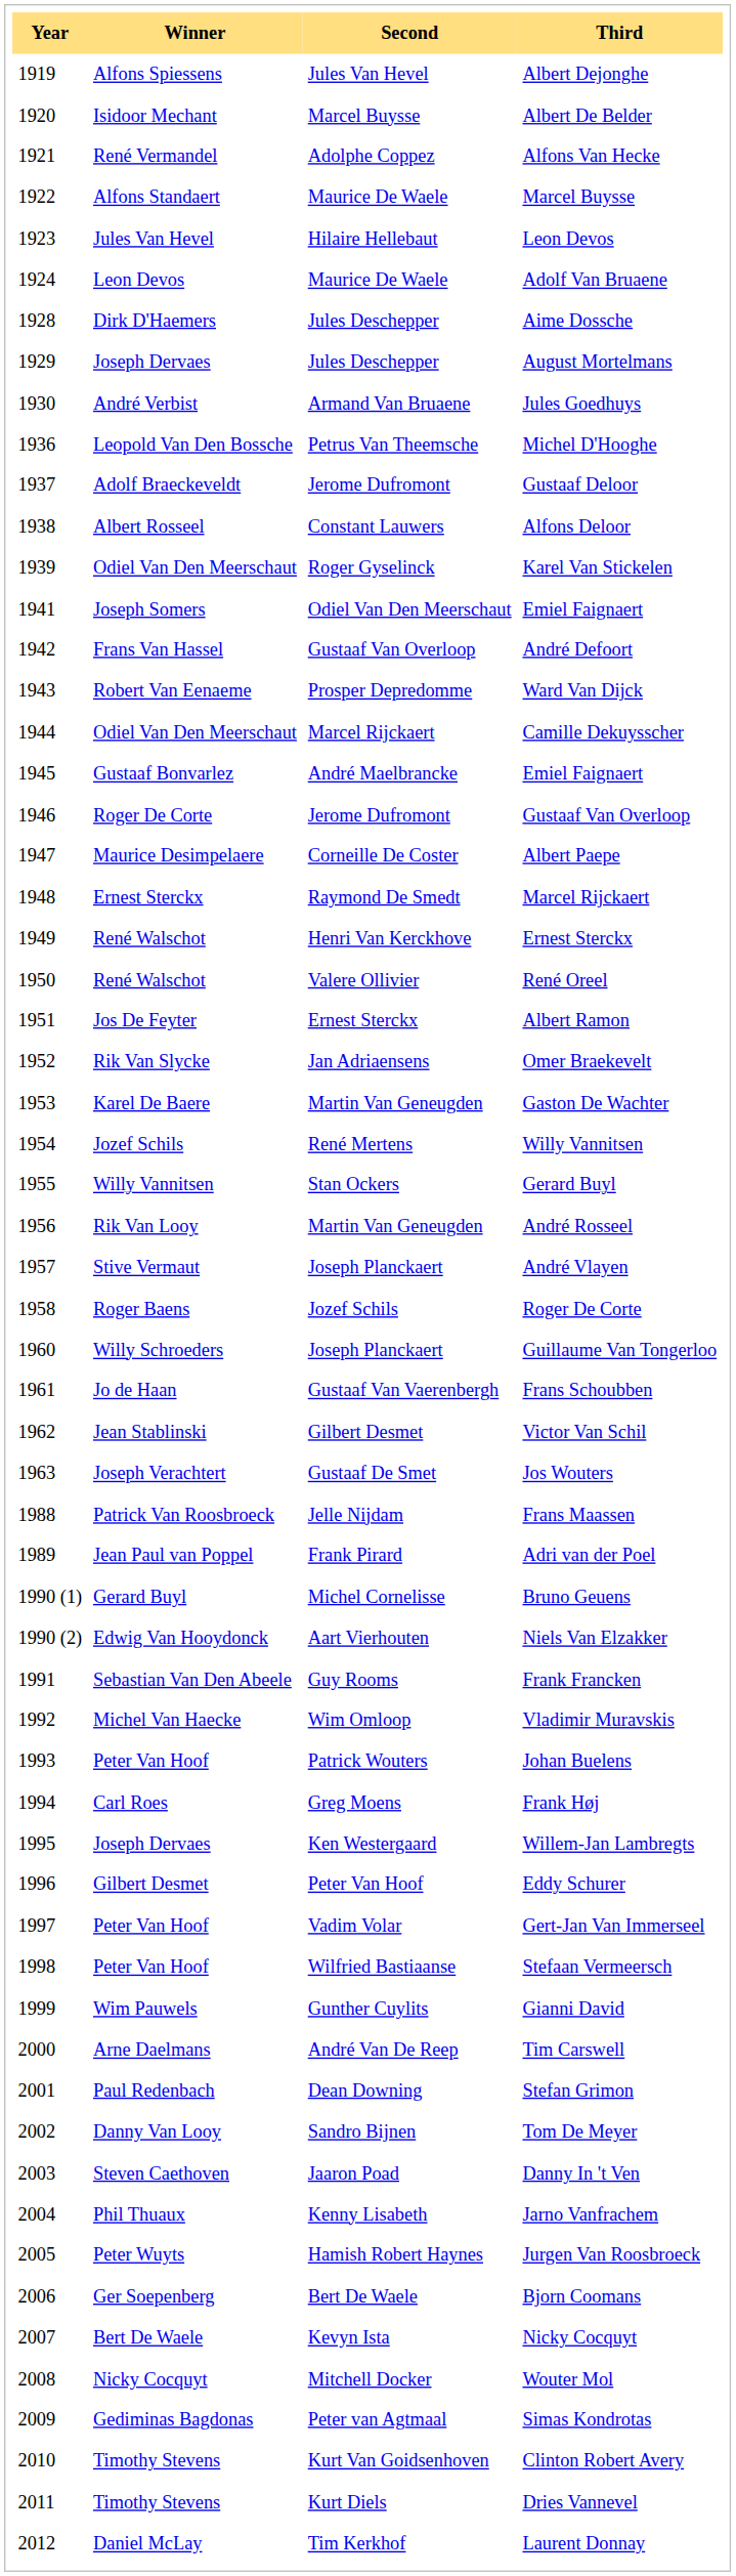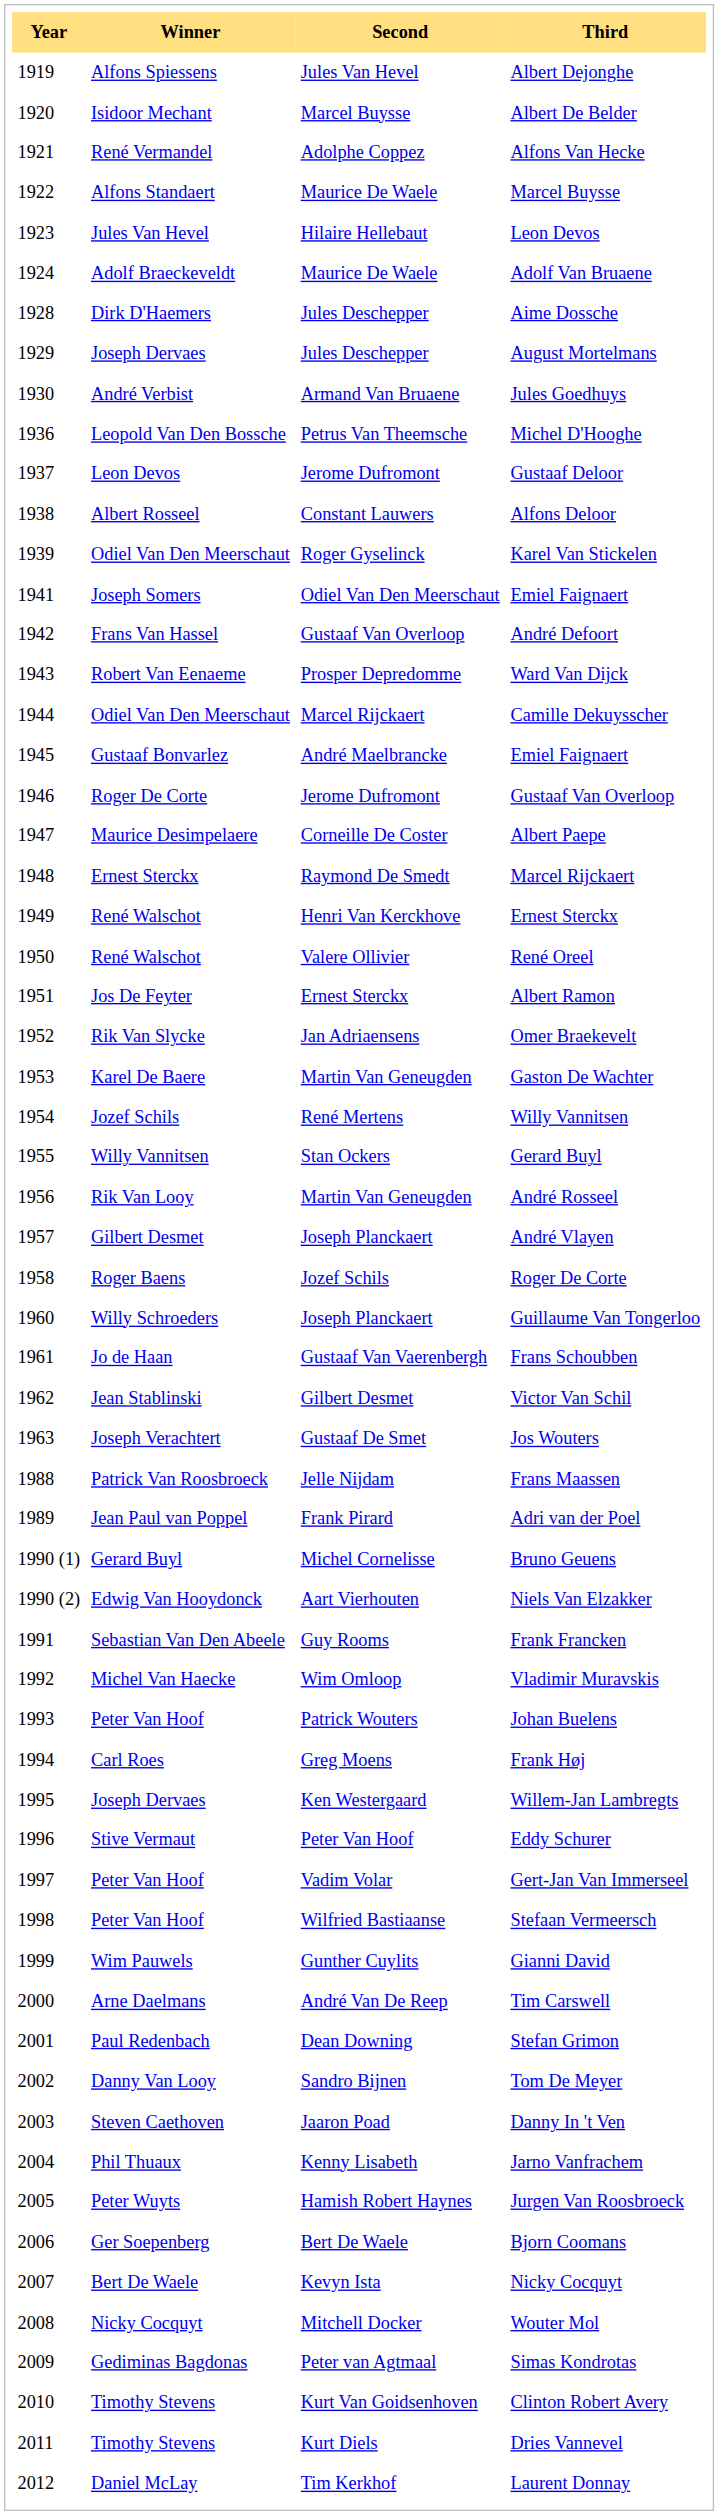Adolf Van Bruaene | Winner: Leon Devos -> Adolf Braeckeveldt
Gustaaf Deloor | Winner: Adolf Braeckeveldt -> Leon Devos
André Vlayen | Winner: Stive Vermaut -> Gilbert Desmet
Eddy Schurer | Winner: Gilbert Desmet -> Stive Vermaut
